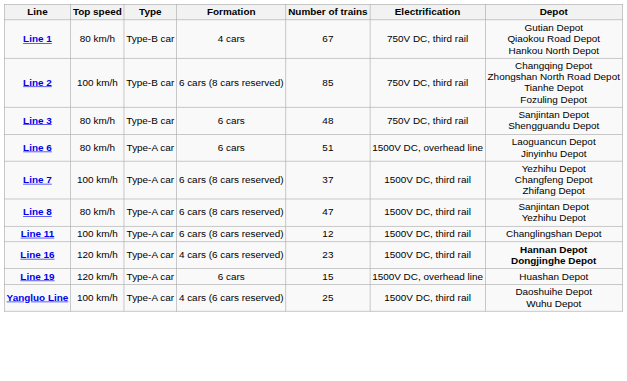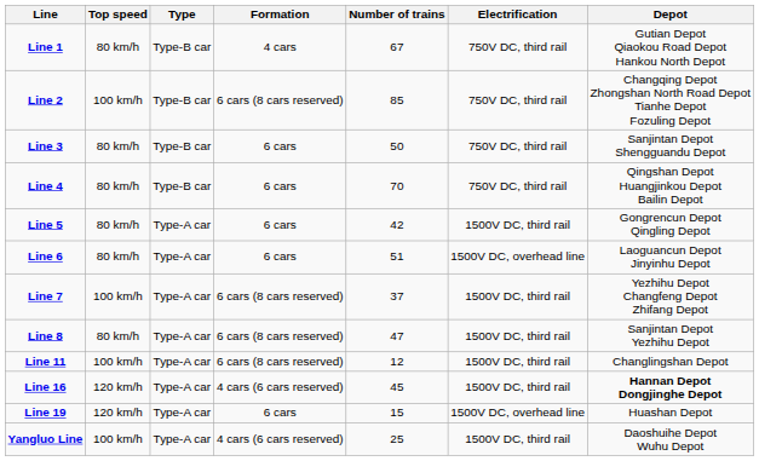Line 3 | Number of trains: 48 -> 50
+ row: Line 4 | 80 km/h | Type-B car | 6 cars | 70 | 750V DC, third rail | Qingshan Depot Huangjinkou Depot Bailin Depot
+ row: Line 5 | 80 km/h | Type-A car | 6 cars | 42 | 1500V DC, third rail | Gongrencun Depot Qingling Depot
Line 16 | Number of trains: 23 -> 45
